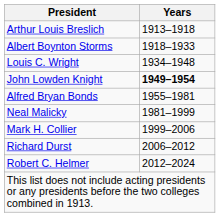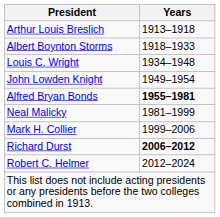John Lowden Knight | Years: bold -> normal
Alfred Bryan Bonds | Years: normal -> bold
Richard Durst | Years: normal -> bold
